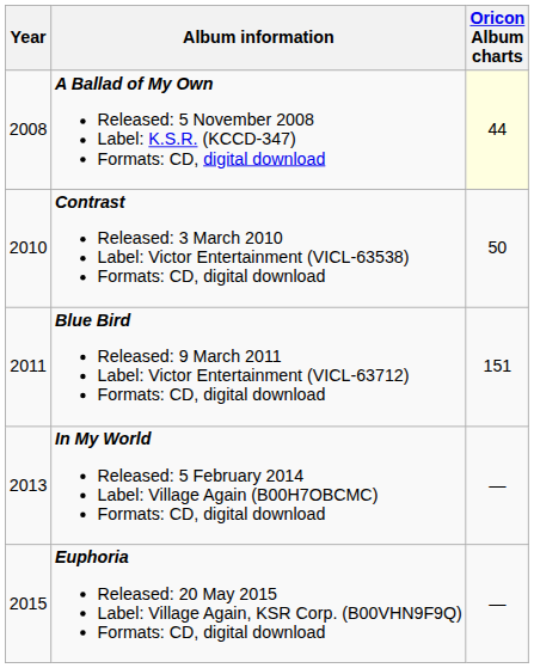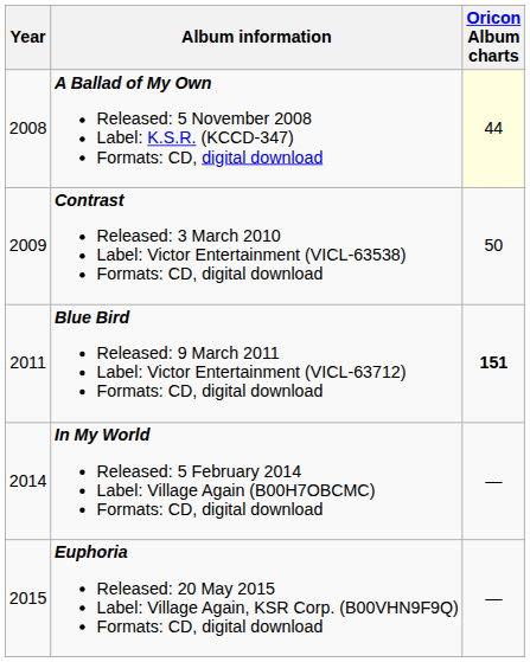row 3 | Year: 2010 -> 2009
row 4 | Oricon Album charts: normal -> bold
row 5 | Year: 2013 -> 2014
